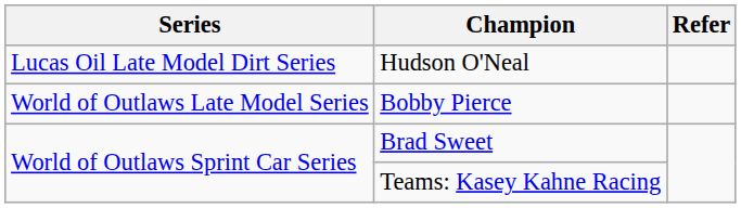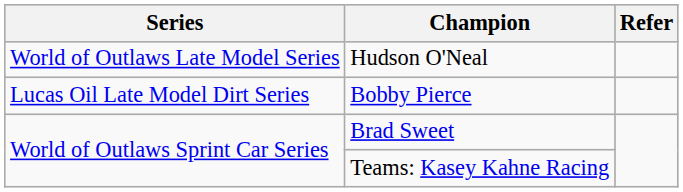Hudson O'Neal | Series: Lucas Oil Late Model Dirt Series -> World of Outlaws Late Model Series
Bobby Pierce | Series: World of Outlaws Late Model Series -> Lucas Oil Late Model Dirt Series
